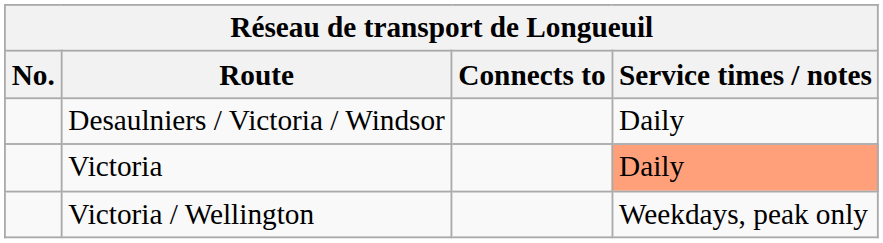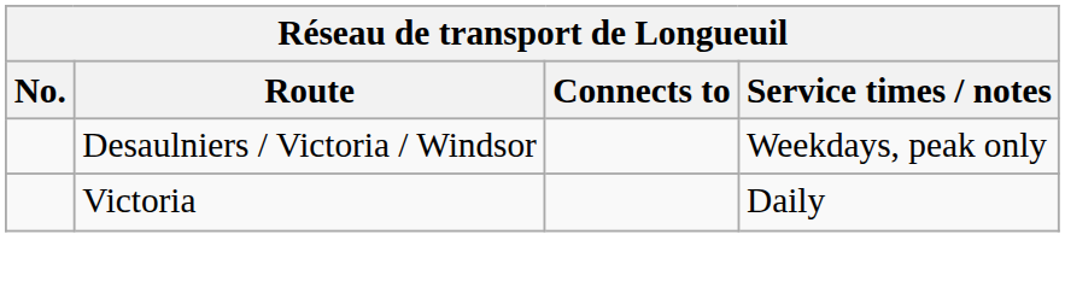Desaulniers / Victoria / Windsor | Service times / notes: Daily -> Weekdays, peak only
Victoria | Service times / notes: lightsalmon background -> no background
- row: Victoria / Wellington | Weekdays, peak only
